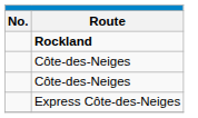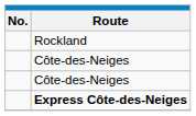Rockland | Route: bold -> normal
Express Côte-des-Neiges | Route: normal -> bold
